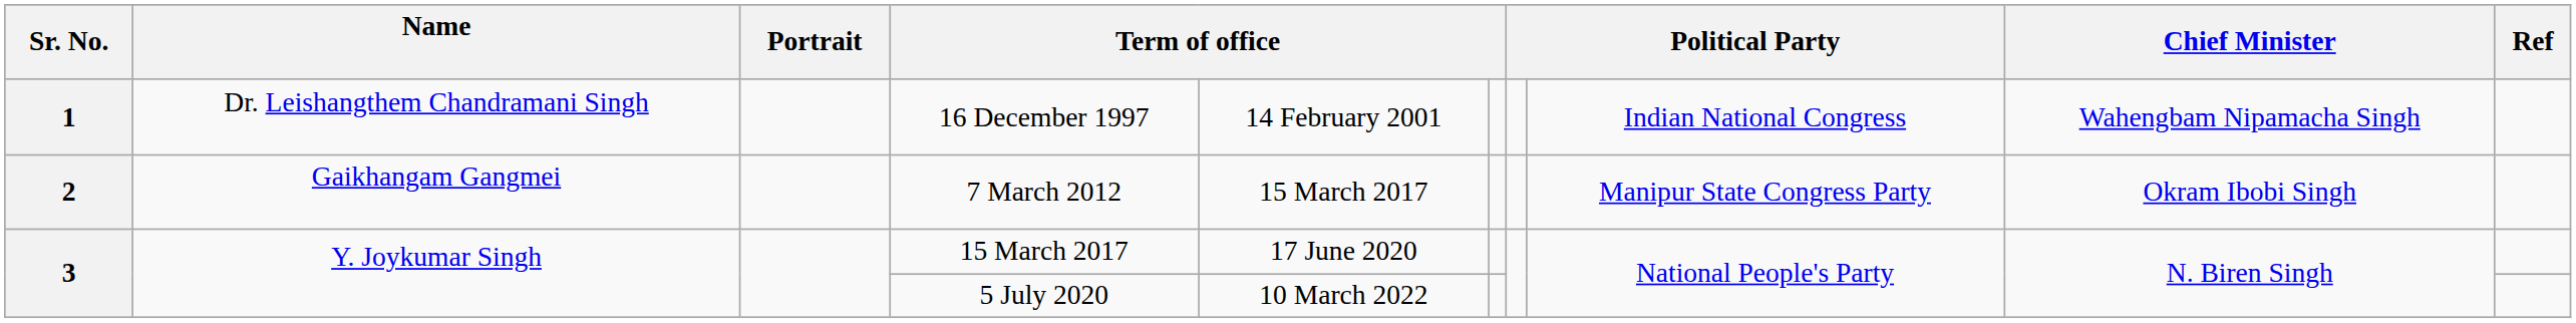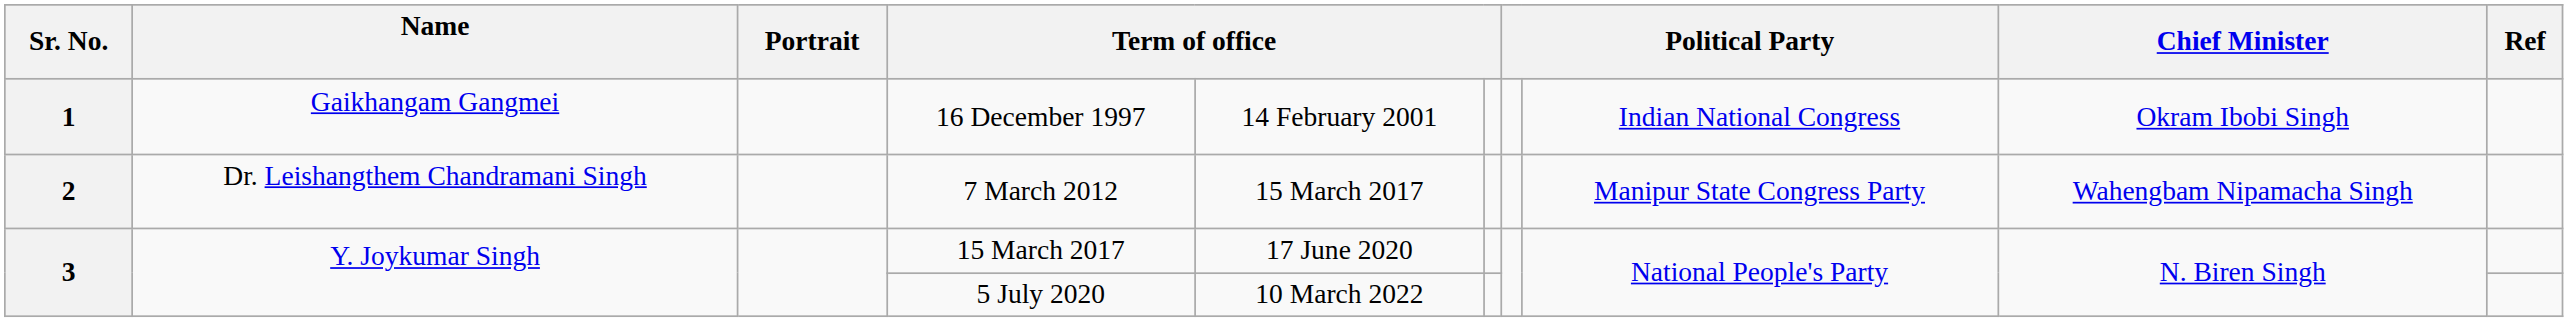16 December 1997 | Name: Dr. Leishangthem Chandramani Singh -> Gaikhangam Gangmei
16 December 1997 | Chief Minister: Wahengbam Nipamacha Singh -> Okram Ibobi Singh
7 March 2012 | Name: Gaikhangam Gangmei -> Dr. Leishangthem Chandramani Singh
7 March 2012 | Chief Minister: Okram Ibobi Singh -> Wahengbam Nipamacha Singh
